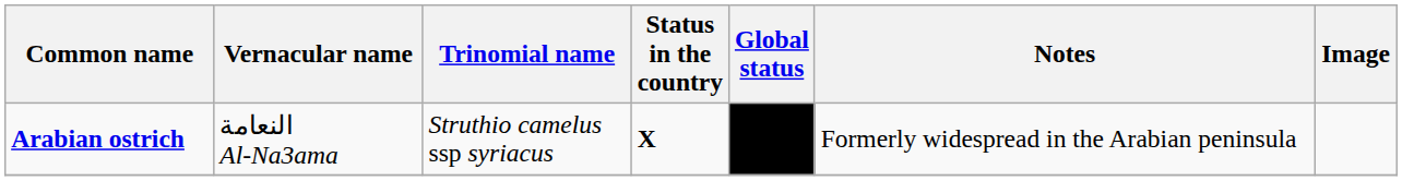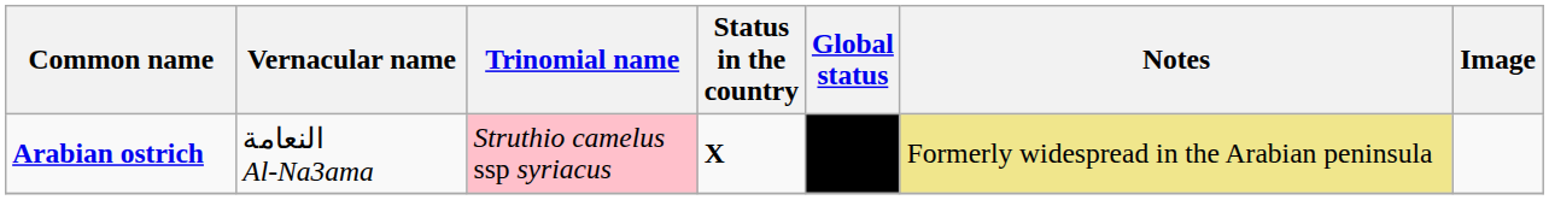Arabian ostrich | Trinomial name: no background -> pink background
Arabian ostrich | Notes: no background -> khaki background
